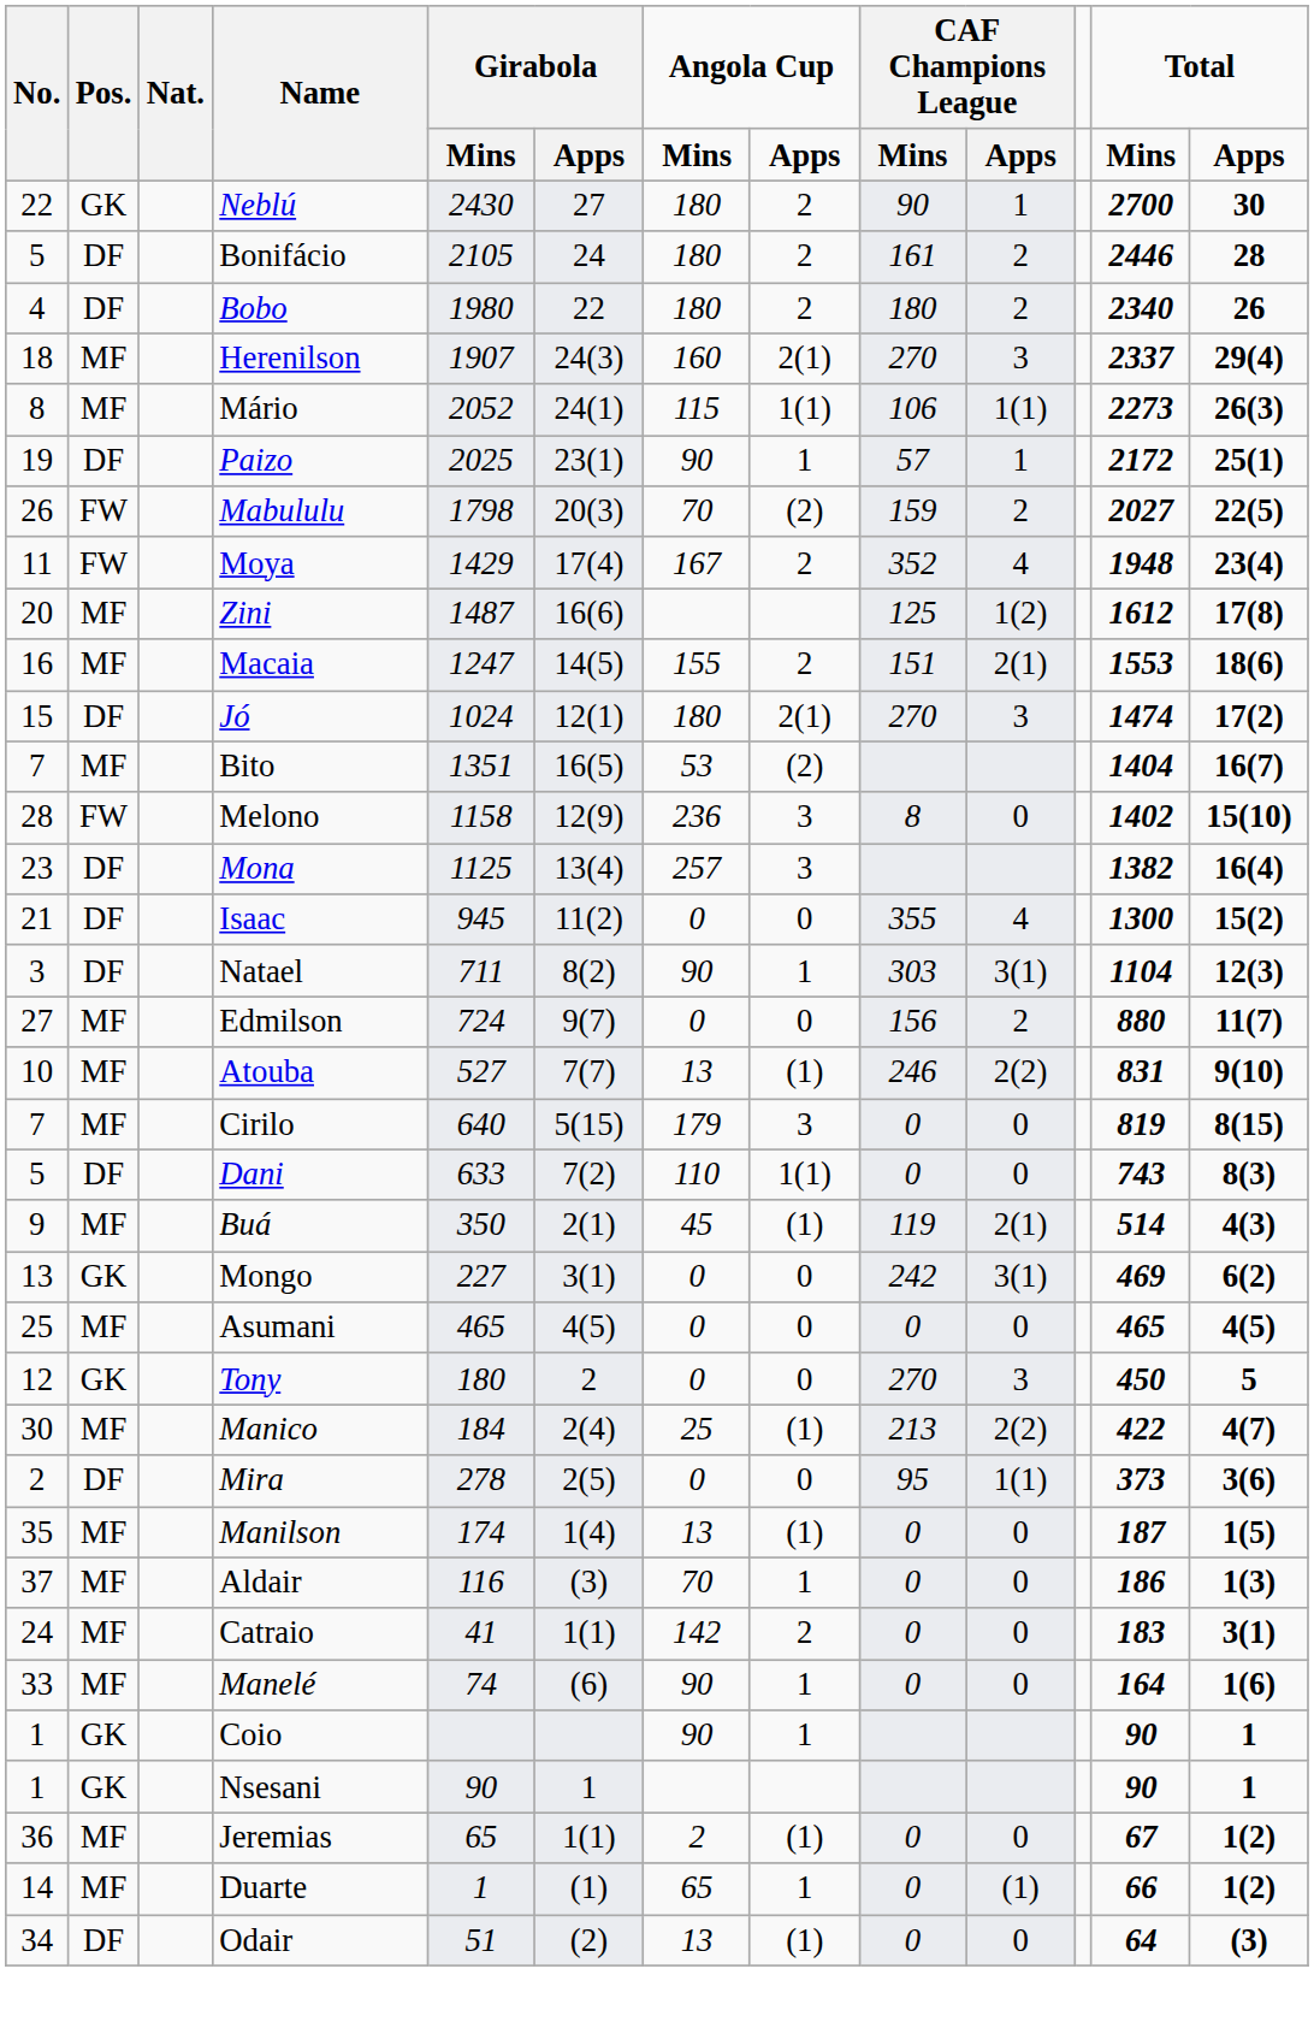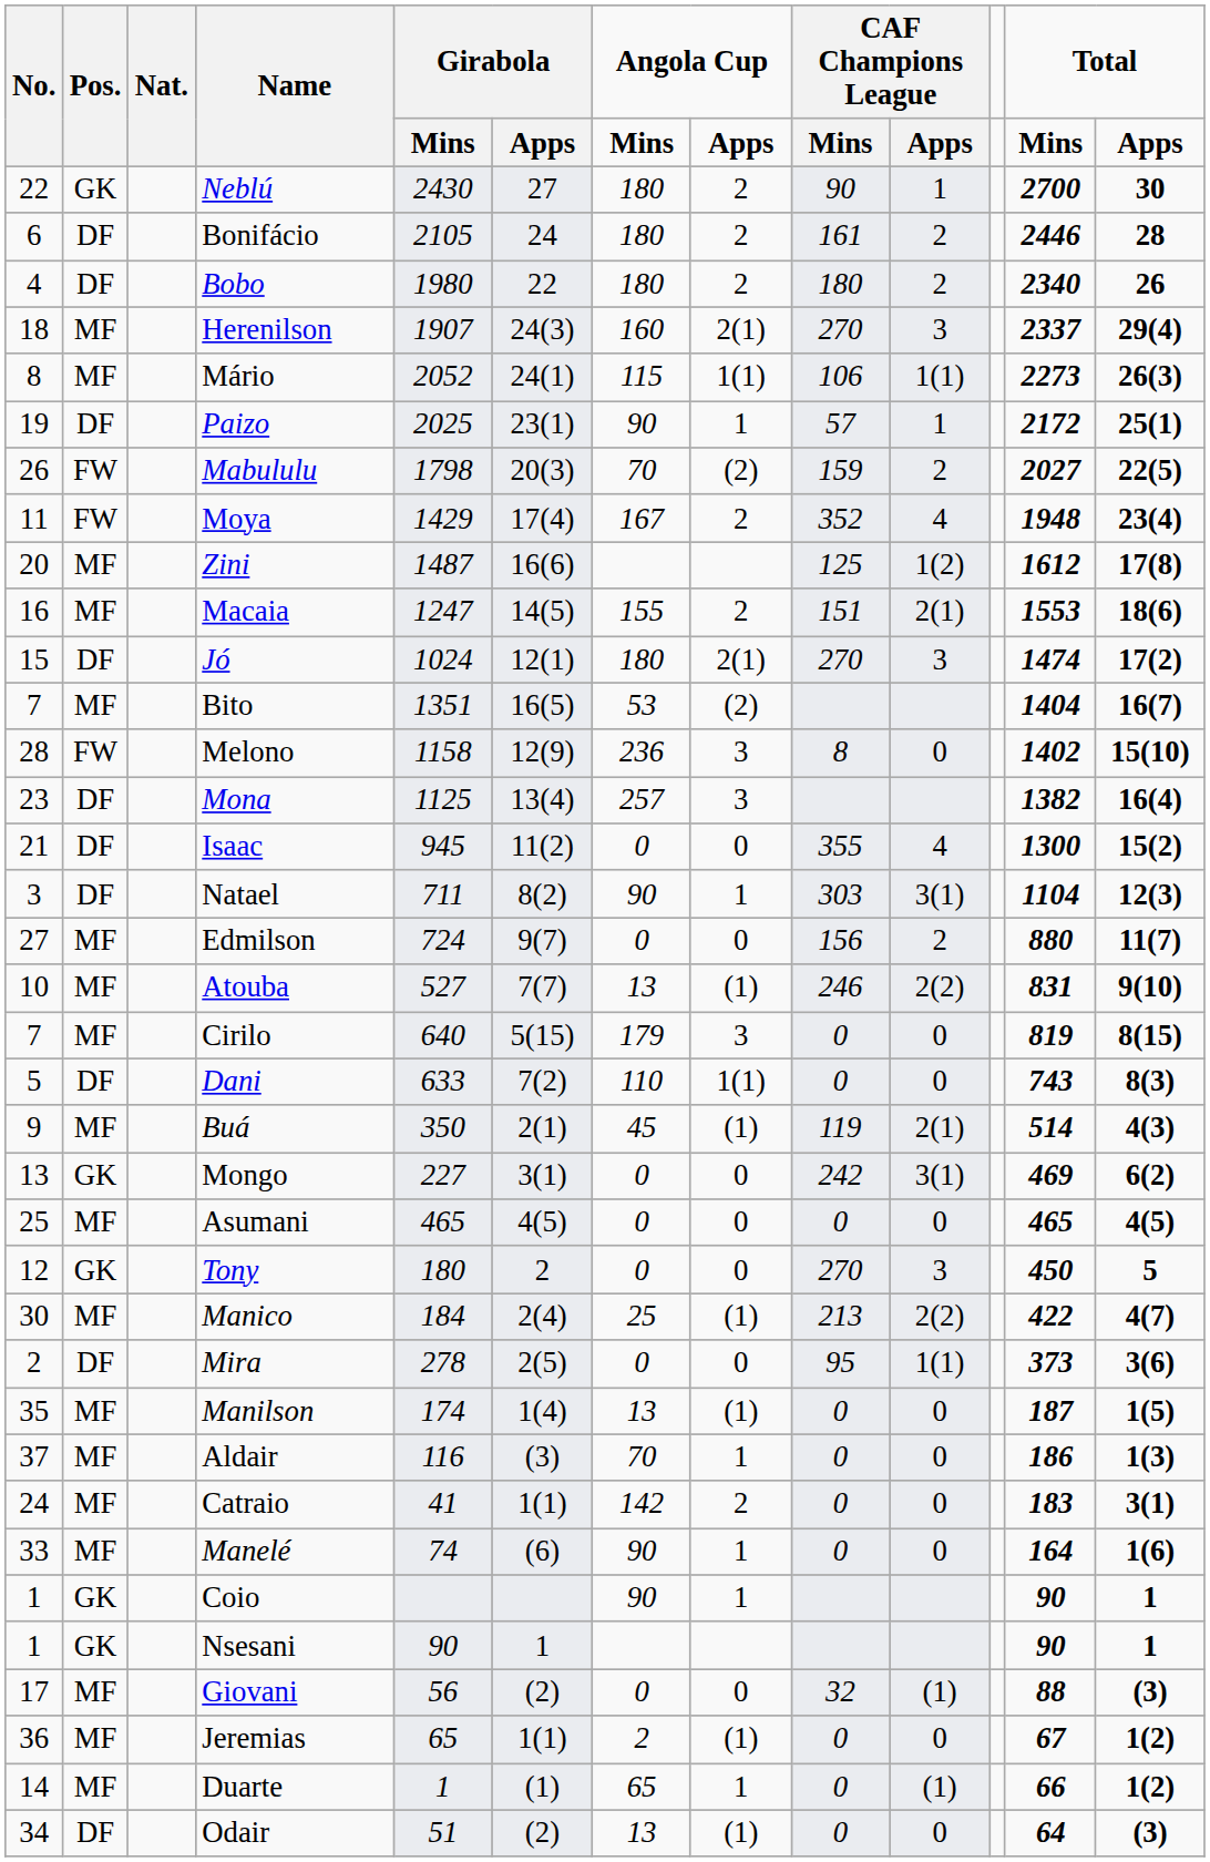Bonifácio | No.: 5 -> 6
+ row: 17 | MF | Giovani | 56 | (2) | 0 | 0 | 32 | (1) | 88 | (3)
